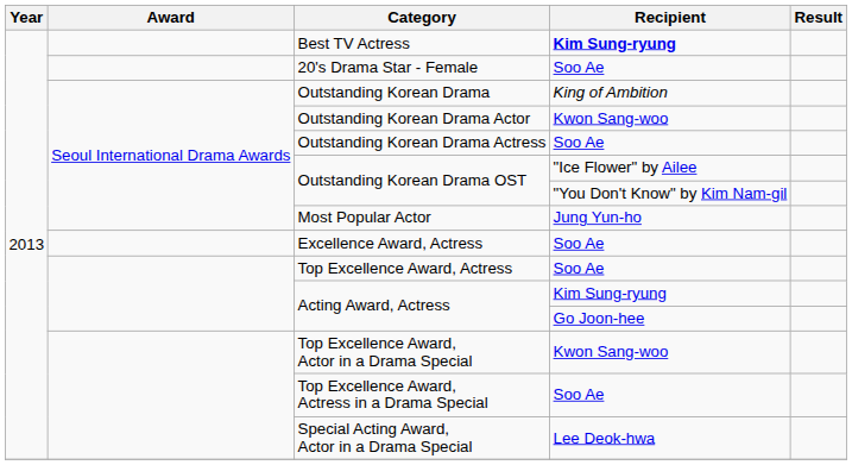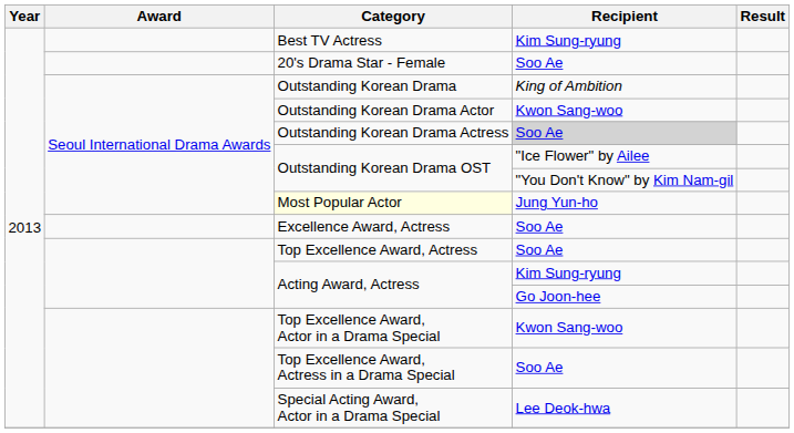Best TV Actress | Recipient: bold -> normal
Outstanding Korean Drama Actress | Recipient: no background -> lightgrey background
Most Popular Actor | Category: no background -> lightyellow background
